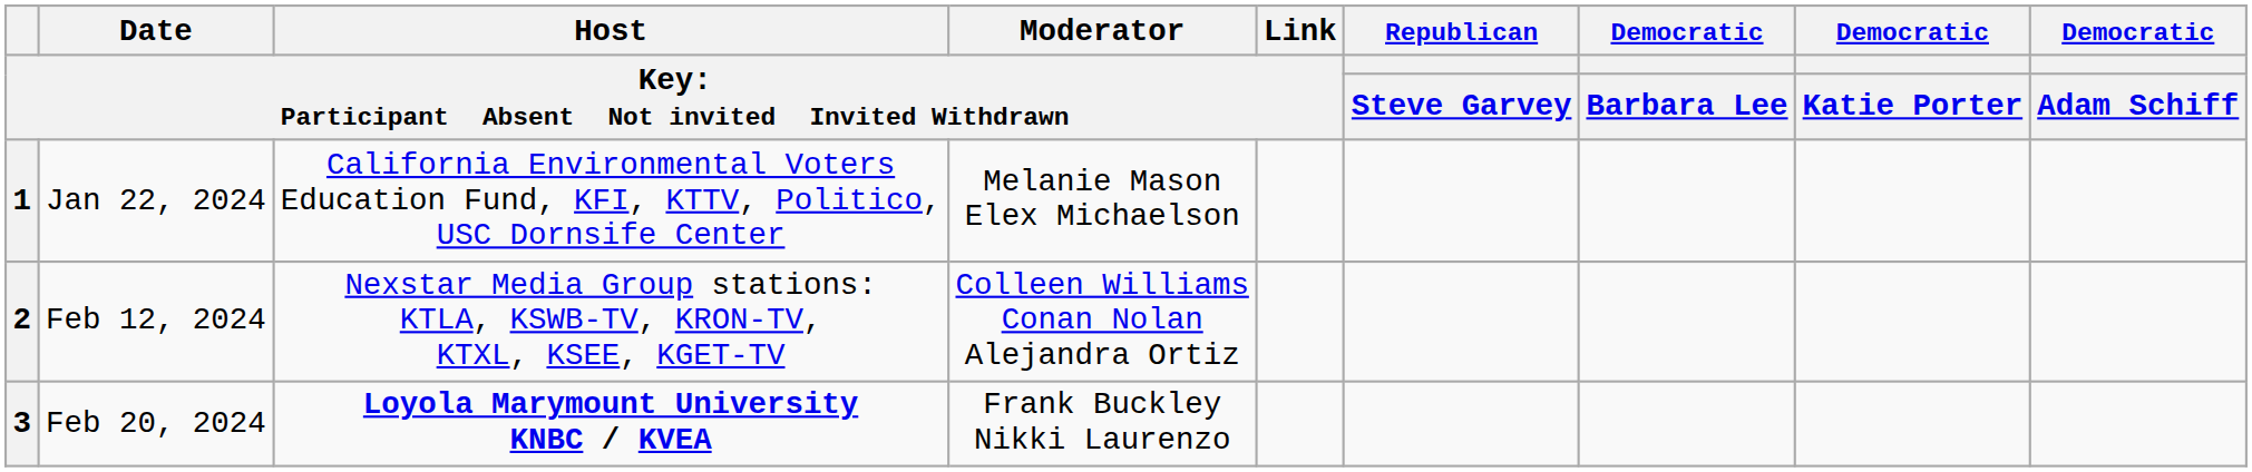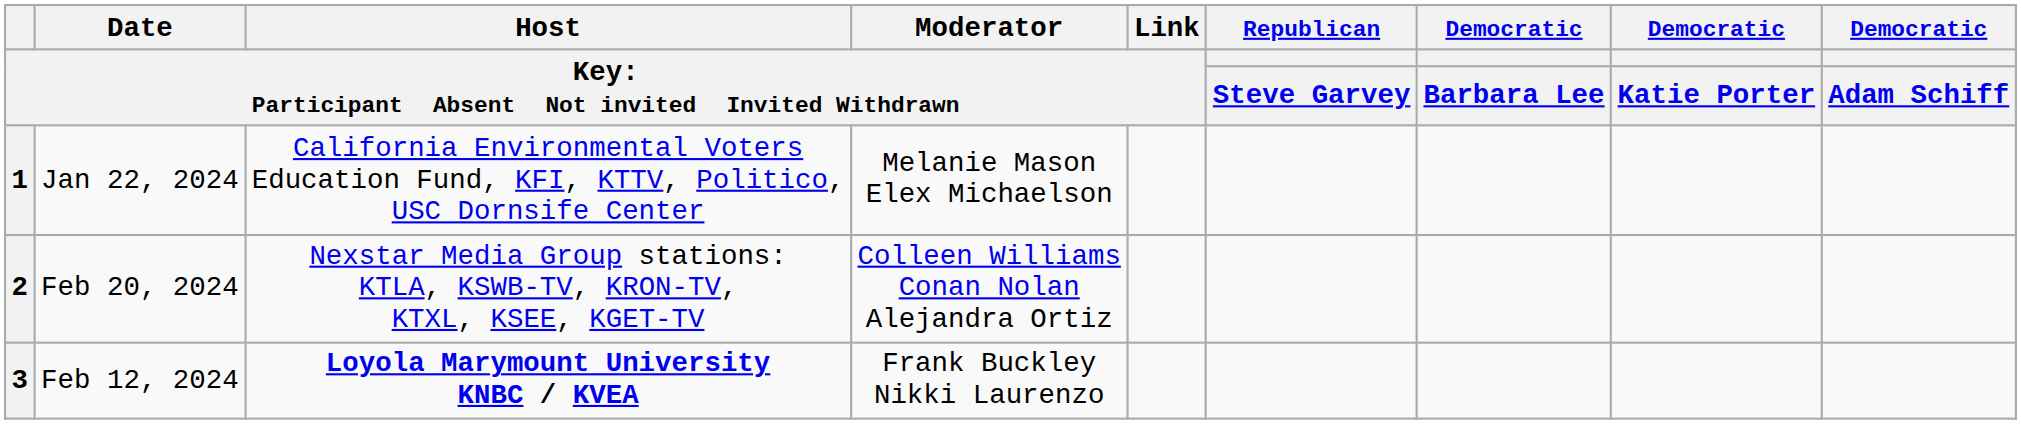2 | column 2: Feb 12, 2024 -> Feb 20, 2024
3 | column 2: Feb 20, 2024 -> Feb 12, 2024
